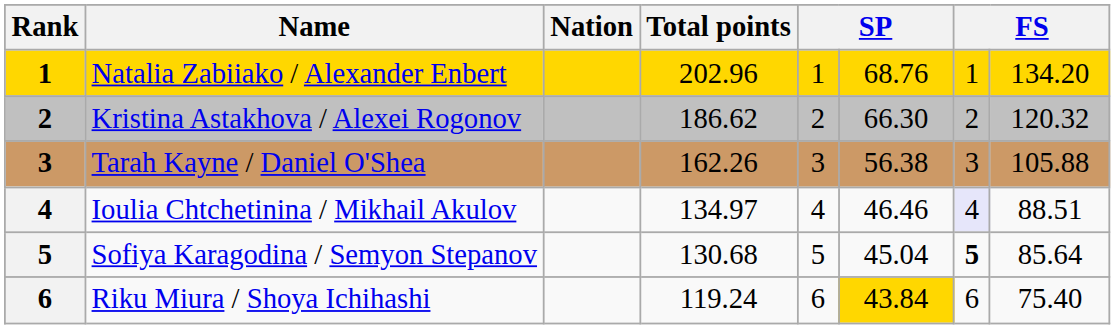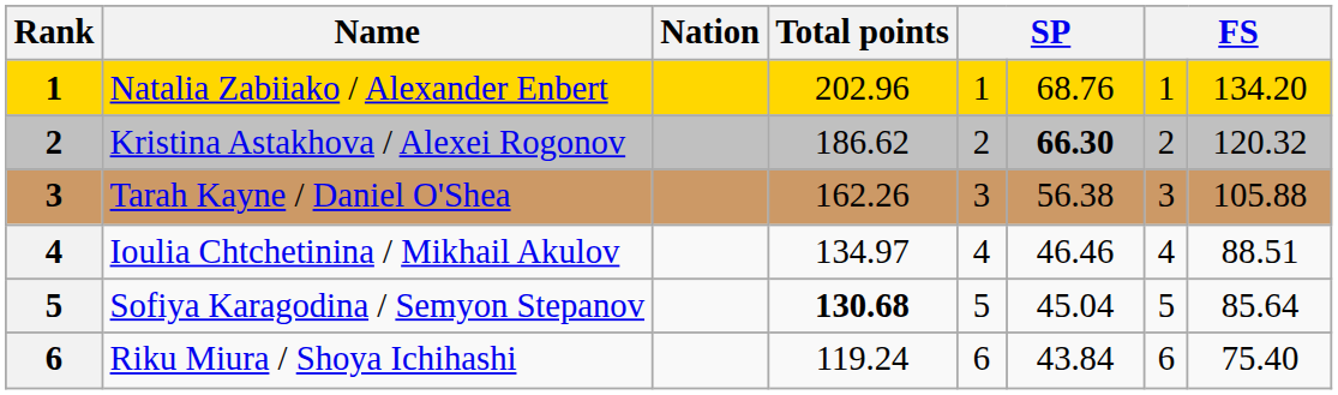Kristina Astakhova / Alexei Rogonov | column 6: normal -> bold
Ioulia Chtchetinina / Mikhail Akulov | column 7: lavender background -> no background
Sofiya Karagodina / Semyon Stepanov | Total points: normal -> bold
Sofiya Karagodina / Semyon Stepanov | column 7: bold -> normal
Riku Miura / Shoya Ichihashi | column 6: gold background -> no background
